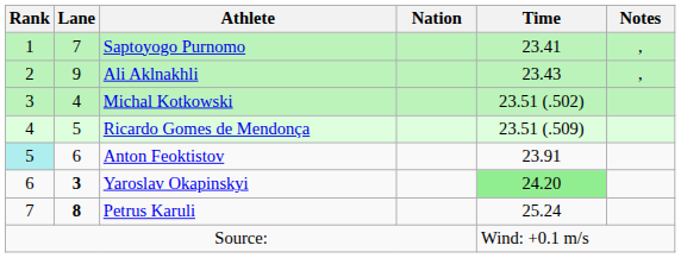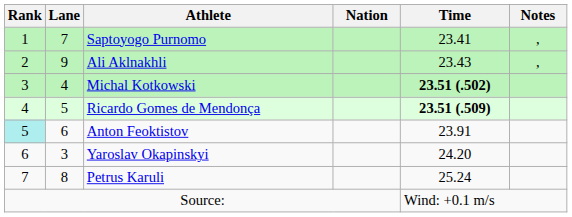Michal Kotkowski | Time: normal -> bold
Ricardo Gomes de Mendonça | Time: normal -> bold
Yaroslav Okapinskyi | Lane: bold -> normal
Yaroslav Okapinskyi | Time: lightgreen background -> no background
Petrus Karuli | Lane: bold -> normal
